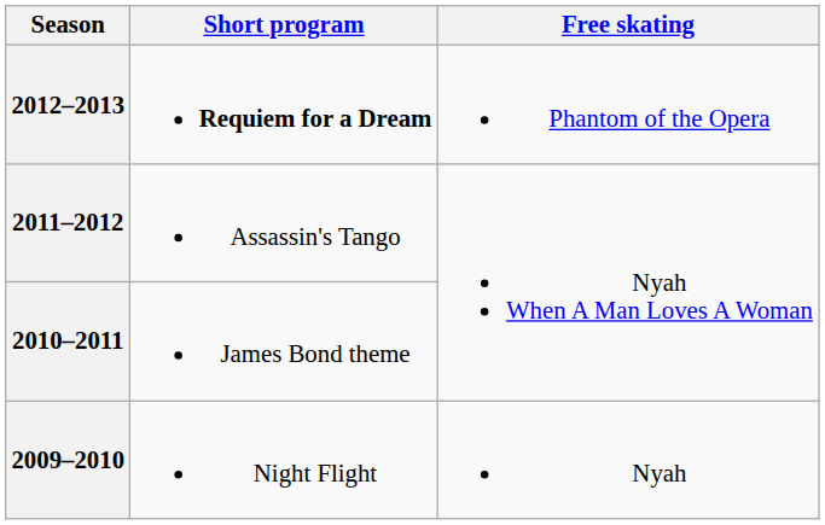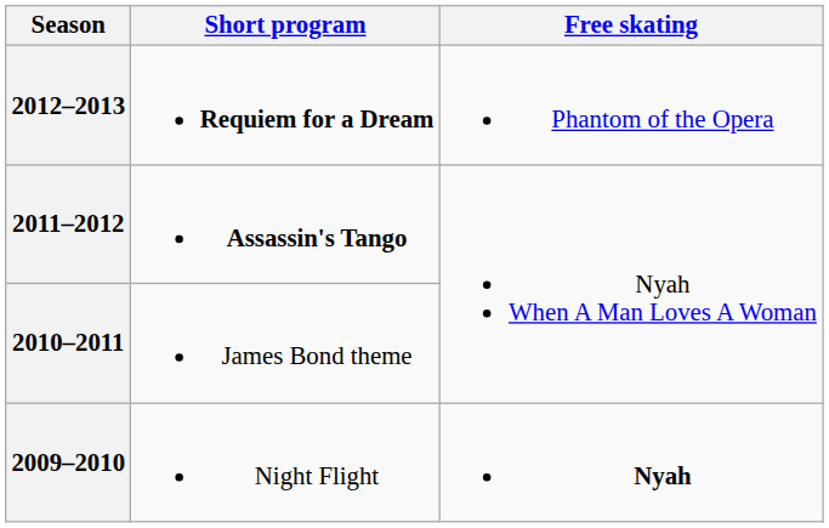2011–2012 | Short program: normal -> bold
2009–2010 | Free skating: normal -> bold
